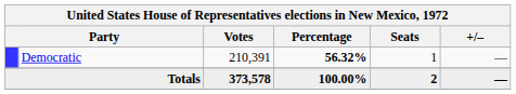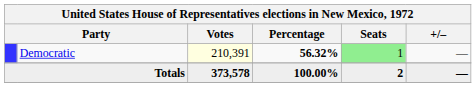row 3 | Votes: no background -> lightyellow background
row 3 | Seats: no background -> lightgreen background
